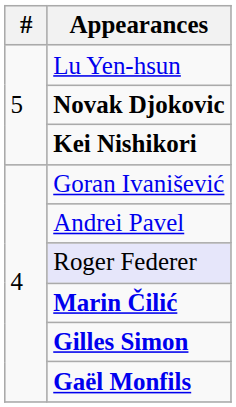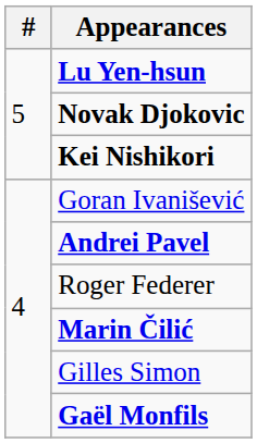Lu Yen-hsun | Appearances: normal -> bold
Andrei Pavel | Appearances: normal -> bold
Roger Federer | Appearances: lavender background -> no background
Gilles Simon | Appearances: bold -> normal
